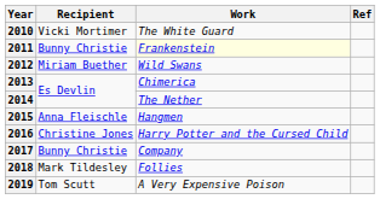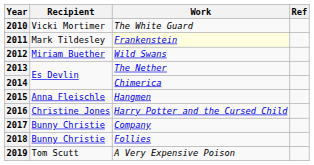2011 | Recipient: Bunny Christie -> Mark Tildesley
2013 | Work: Chimerica -> The Nether
2014 | Work: The Nether -> Chimerica
2018 | Recipient: Mark Tildesley -> Bunny Christie
